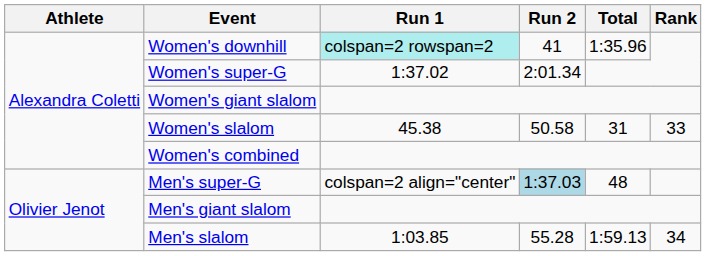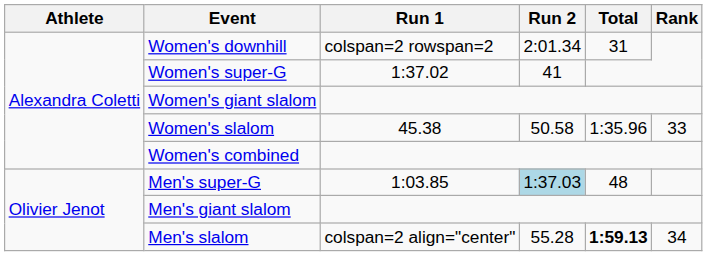Women's downhill | Run 1: paleturquoise background -> no background
Women's downhill | Run 2: 41 -> 2:01.34
Women's downhill | Total: 1:35.96 -> 31
Women's super-G | Run 2: 2:01.34 -> 41
Women's slalom | Total: 31 -> 1:35.96
Men's super-G | Run 1: colspan=2 align="center" -> 1:03.85
Men's slalom | Run 1: 1:03.85 -> colspan=2 align="center"
Men's slalom | Total: normal -> bold
